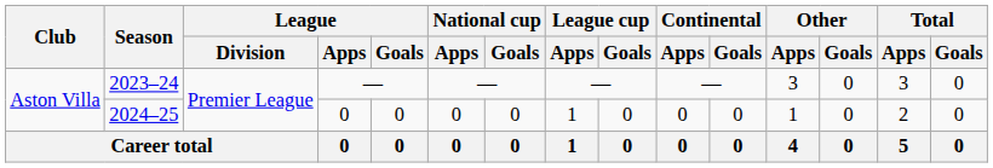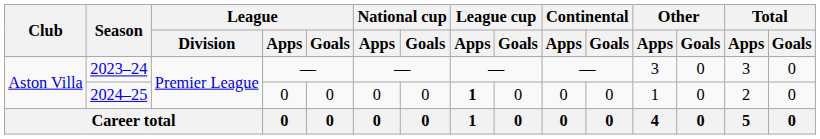2024–25 | League cup / Apps: normal -> bold
